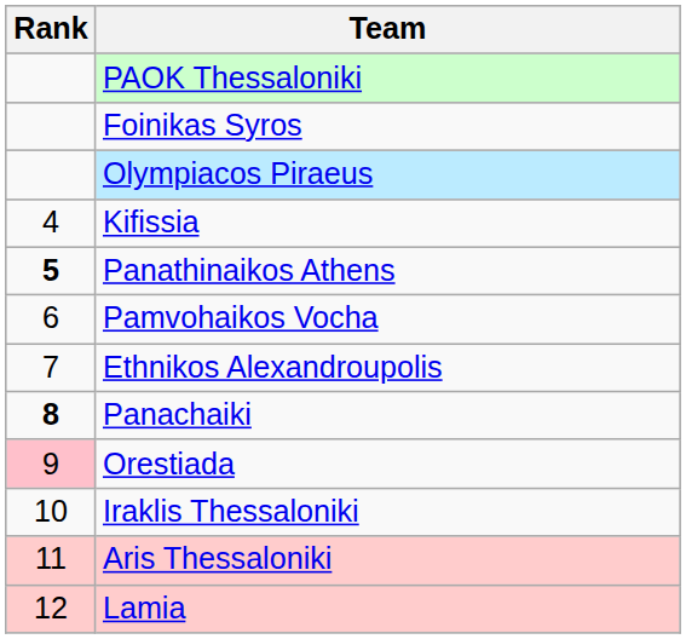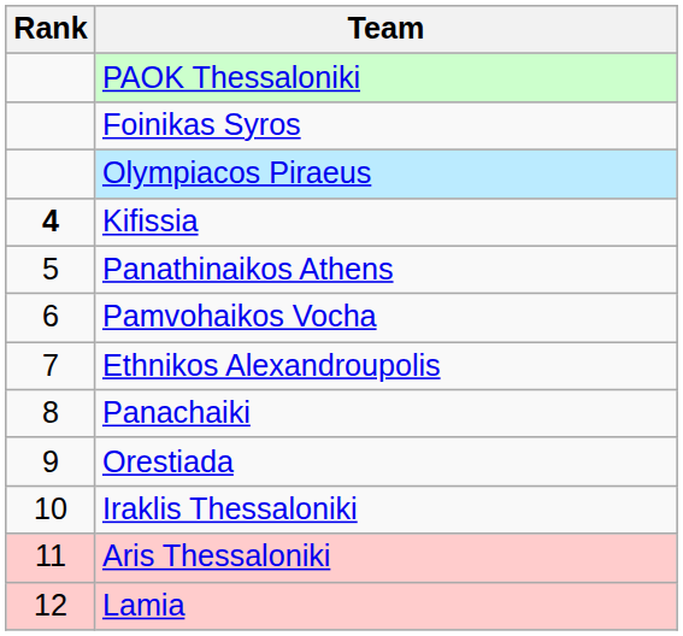Kifissia | Rank: normal -> bold
Panathinaikos Athens | Rank: bold -> normal
Panachaiki | Rank: bold -> normal
Orestiada | Rank: pink background -> no background
